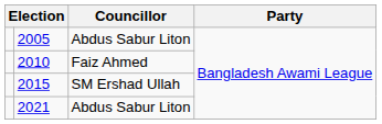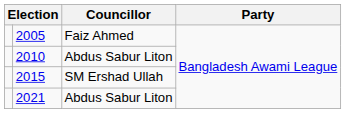2005 | Councillor: Abdus Sabur Liton -> Faiz Ahmed
2010 | Councillor: Faiz Ahmed -> Abdus Sabur Liton
